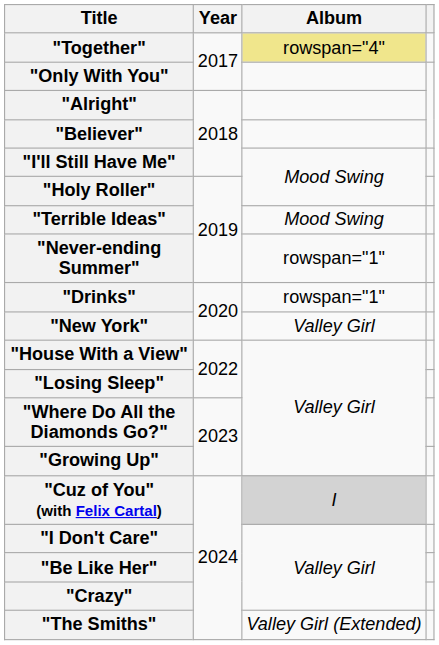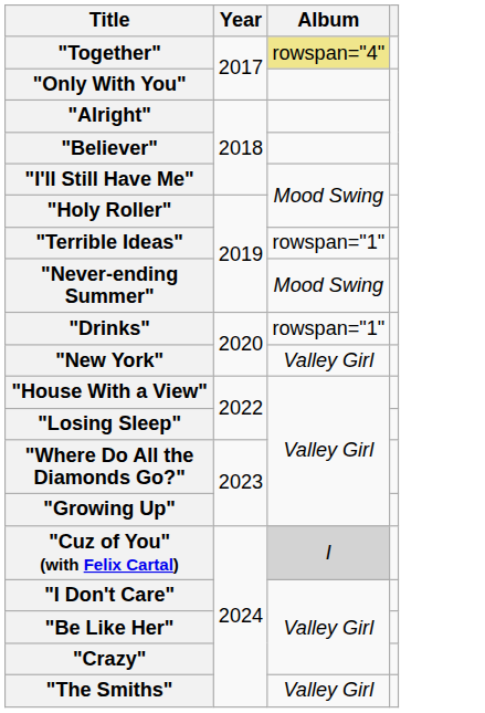"Terrible Ideas" | Album: Mood Swing -> rowspan="1"
"Never-ending Summer" | Album: rowspan="1" -> Mood Swing
"The Smiths" | Album: Valley Girl (Extended) -> Valley Girl
